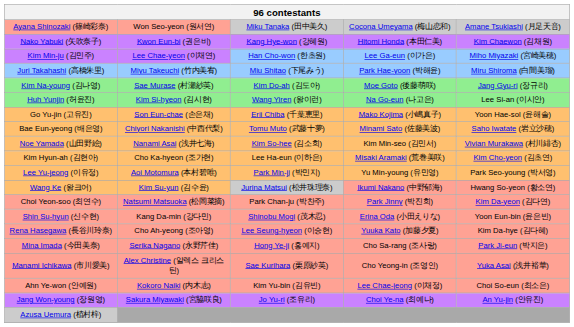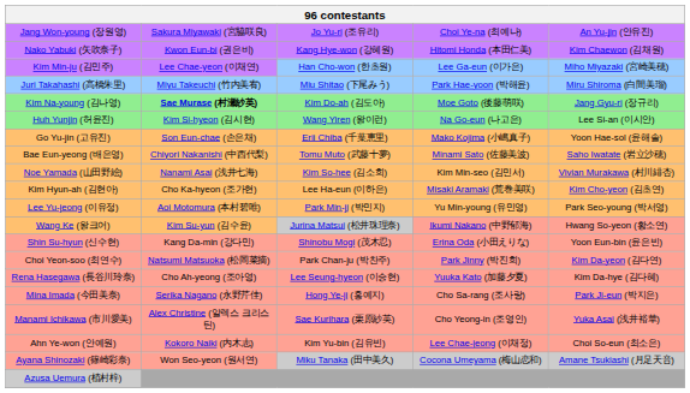rows swapped: Jang Won-young (장원영) <-> Ayana Shinozaki (篠崎彩奈)
Kim Na-young (김나영) | column 2: normal -> bold
rows swapped: Shin Su-hyun (신수현) <-> Choi Yeon-soo (최연수)
